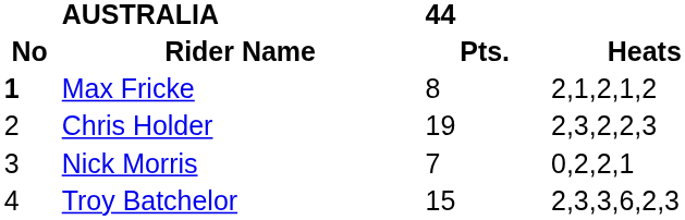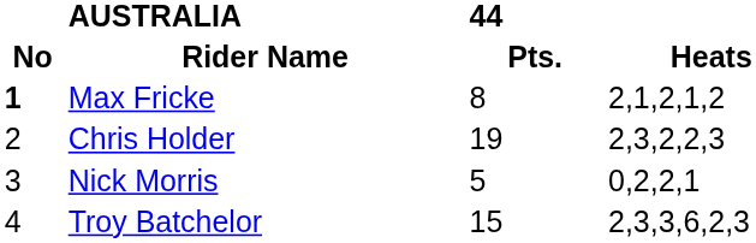Nick Morris | 44 / Pts.: 7 -> 5
